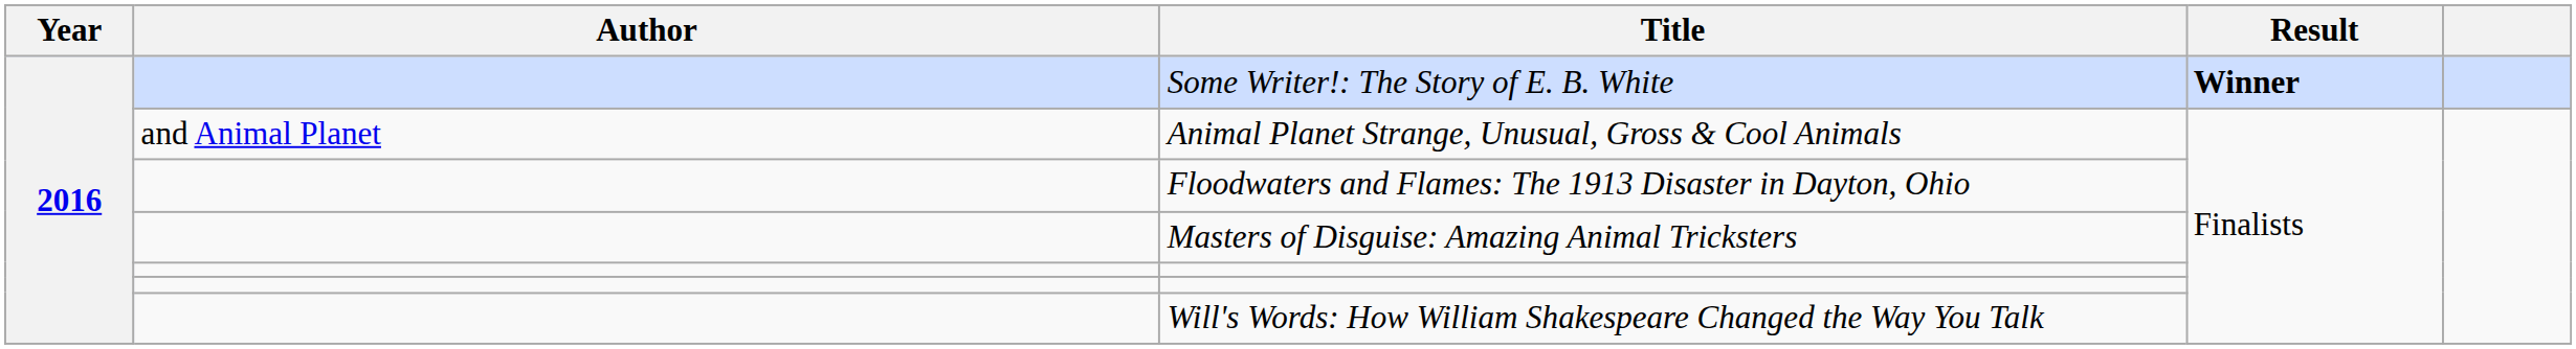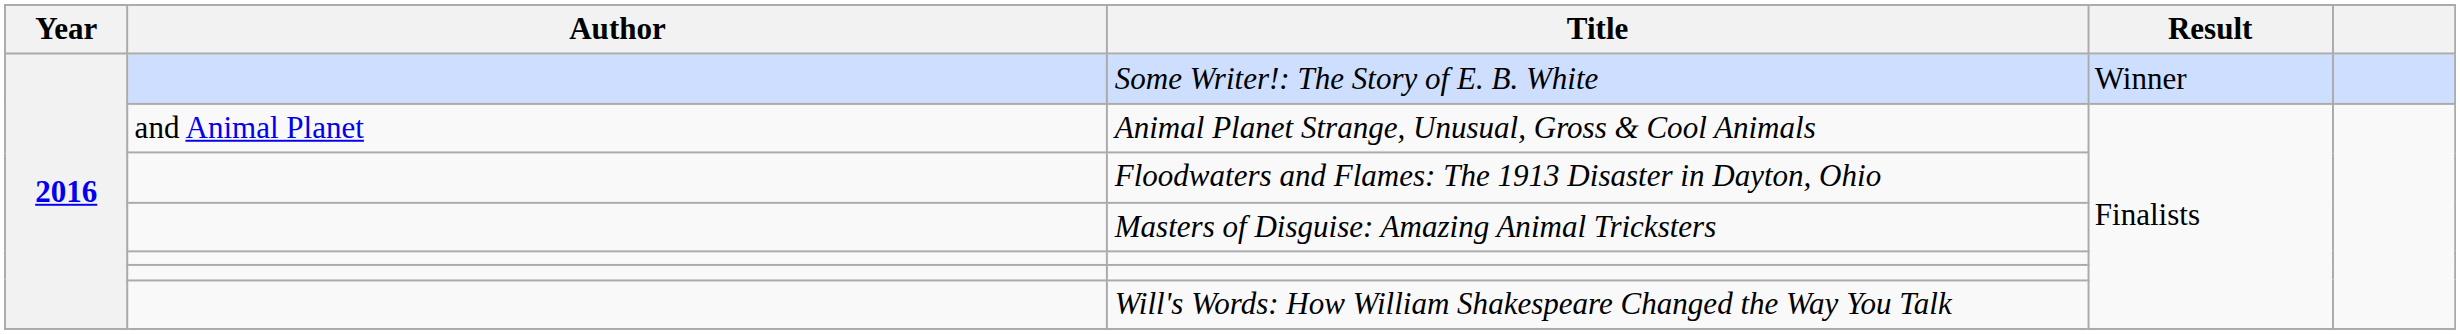Some Writer!: The Story of E. B. White | Result: bold -> normal
